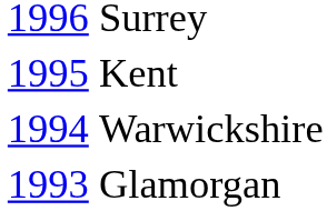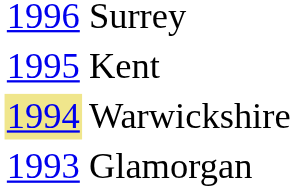Warwickshire | column 1: no background -> khaki background
